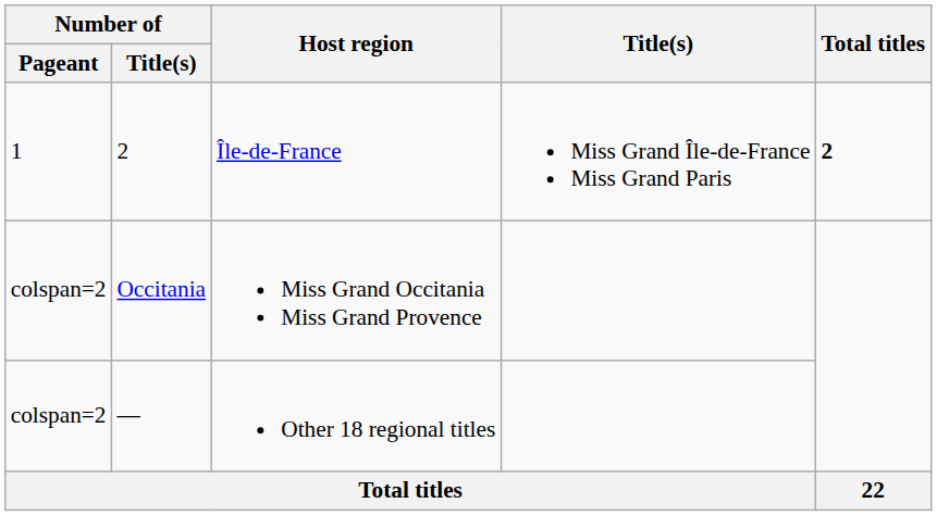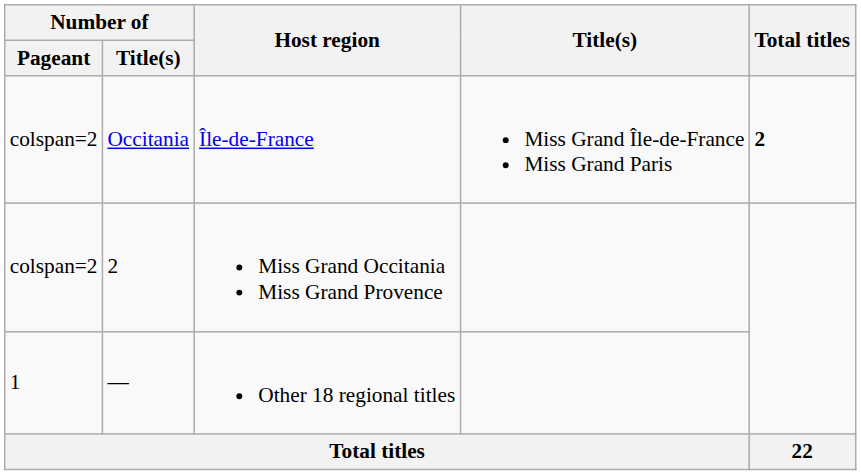Île-de-France | Number of / Pageant: 1 -> colspan=2
Île-de-France | Number of / Title(s): 2 -> Occitania
Miss Grand Occitania Miss Grand Provence | Number of / Title(s): Occitania -> 2
Other 18 regional titles | Number of / Pageant: colspan=2 -> 1
